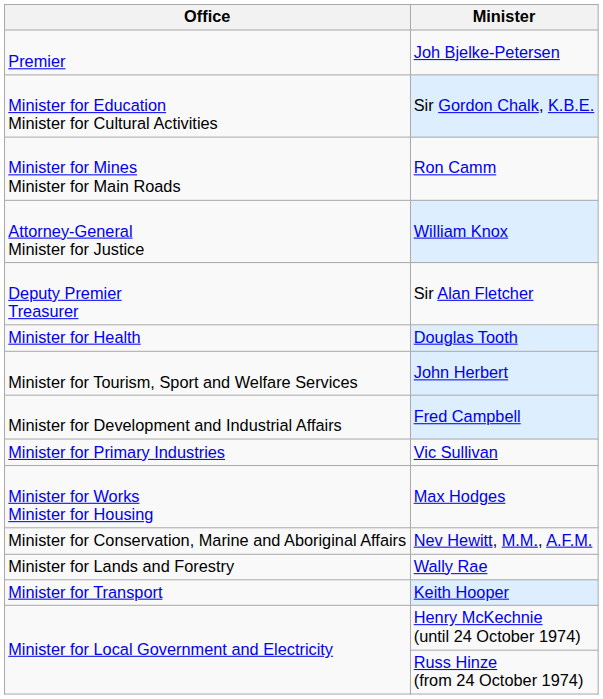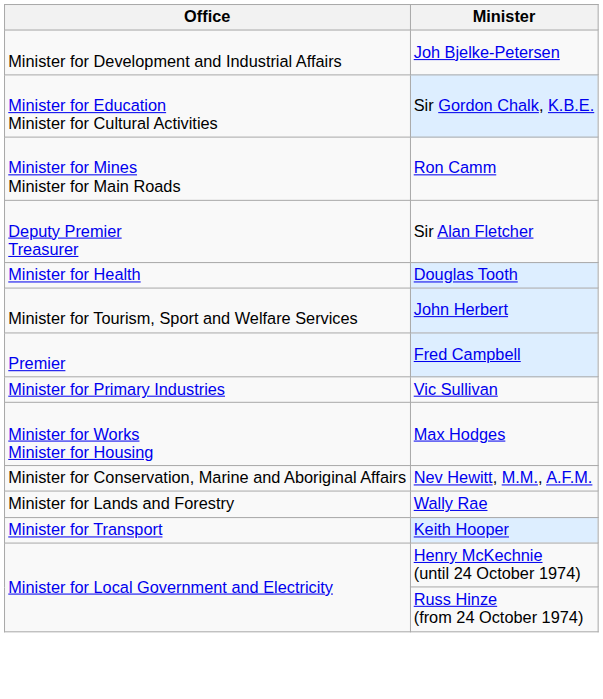Joh Bjelke-Petersen | Office: Premier -> Minister for Development and Industrial Affairs
- row: Attorney-General Minister for Justice | William Knox
Fred Campbell | Office: Minister for Development and Industrial Affairs -> Premier
